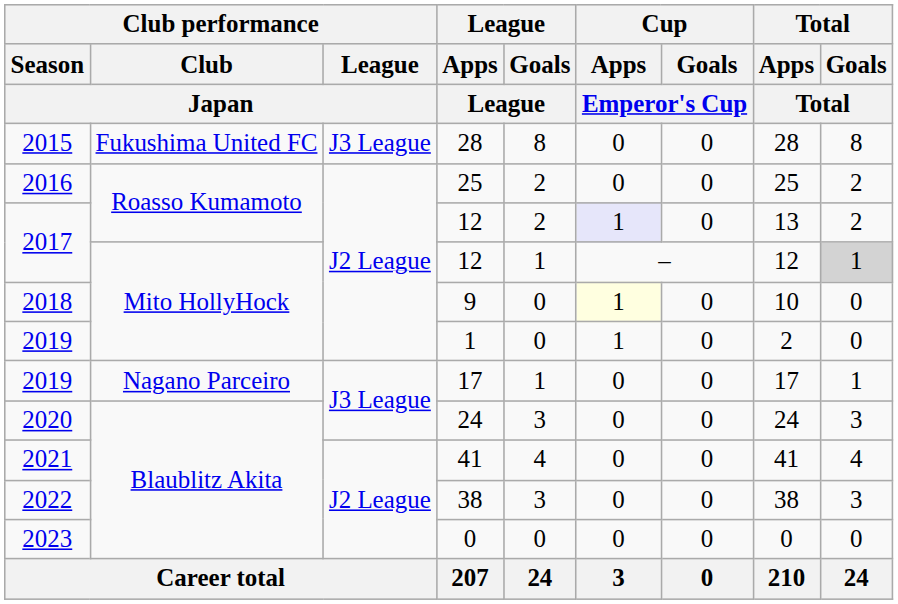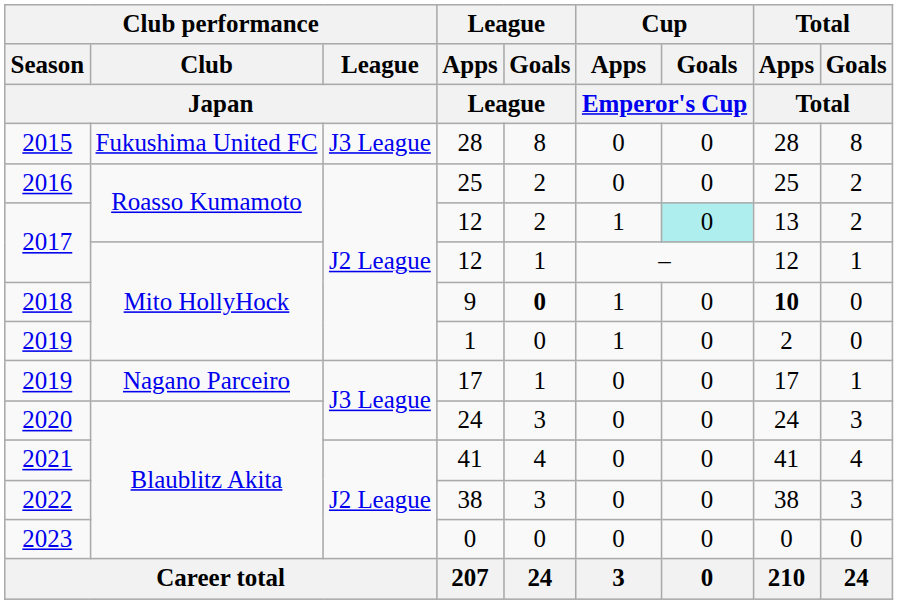Roasso Kumamoto / 12 | Cup / Apps / Emperor's Cup: lavender background -> no background
Roasso Kumamoto / 12 | Cup / Goals / Emperor's Cup: no background -> paleturquoise background
Mito HollyHock / 12 | Total / Goals / Total: lightgrey background -> no background
9 | League / Goals / League: normal -> bold
9 | Cup / Apps / Emperor's Cup: lightyellow background -> no background
9 | Total / Apps / Total: normal -> bold
